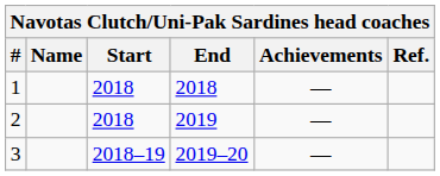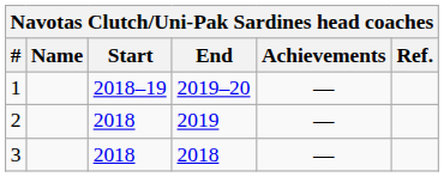1 | Start: 2018 -> 2018–19
1 | End: 2018 -> 2019–20
3 | Start: 2018–19 -> 2018
3 | End: 2019–20 -> 2018
